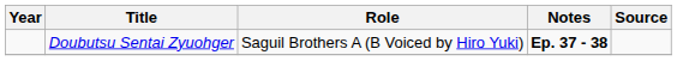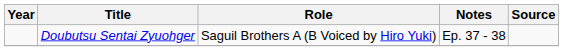Doubutsu Sentai Zyuohger | Notes: bold -> normal
